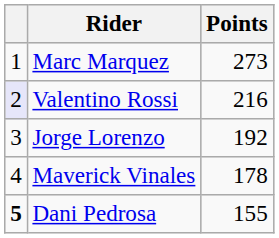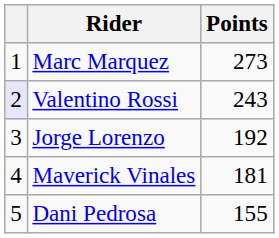Valentino Rossi | Points: 216 -> 243
Maverick Vinales | Points: 178 -> 181
Dani Pedrosa | column 1: bold -> normal
